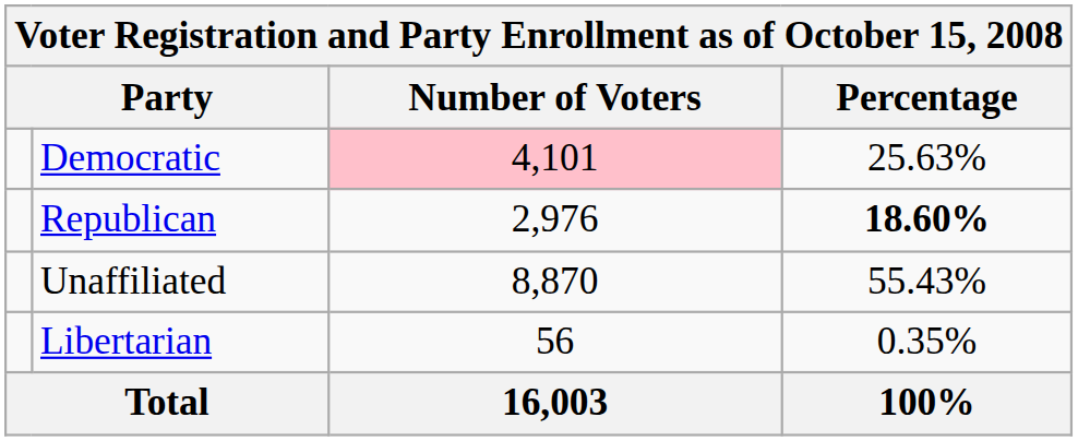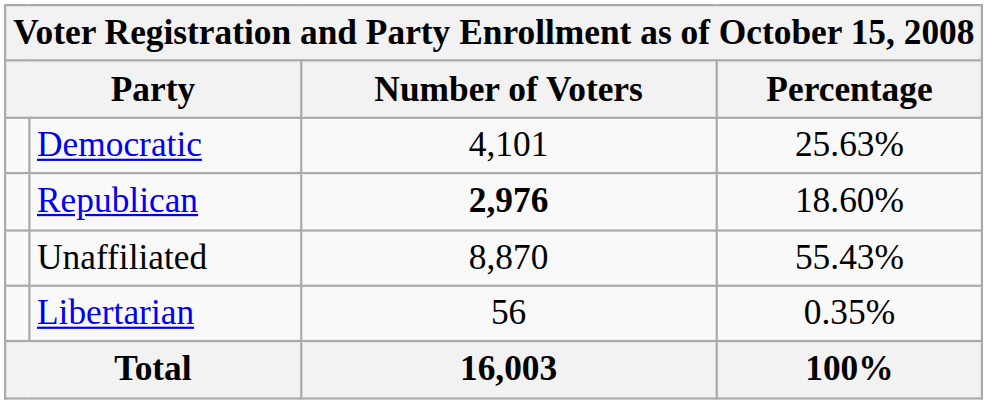Democratic | Number of Voters: pink background -> no background
Republican | Number of Voters: normal -> bold
Republican | Percentage: bold -> normal
